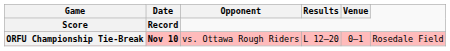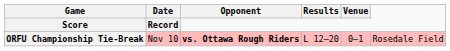ORFU Championship Tie-Break | Date / Record: bold -> normal
ORFU Championship Tie-Break | Opponent: normal -> bold
